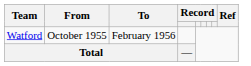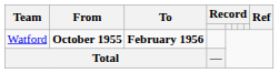Watford | From: normal -> bold
Watford | To: normal -> bold
